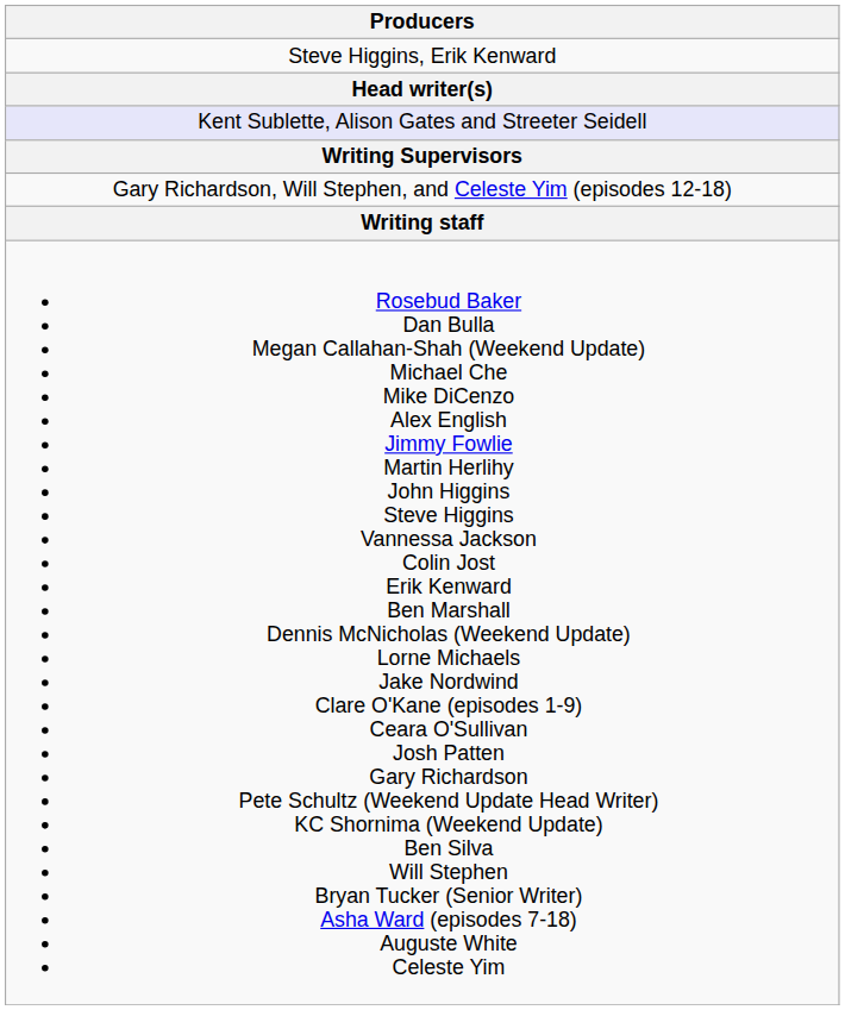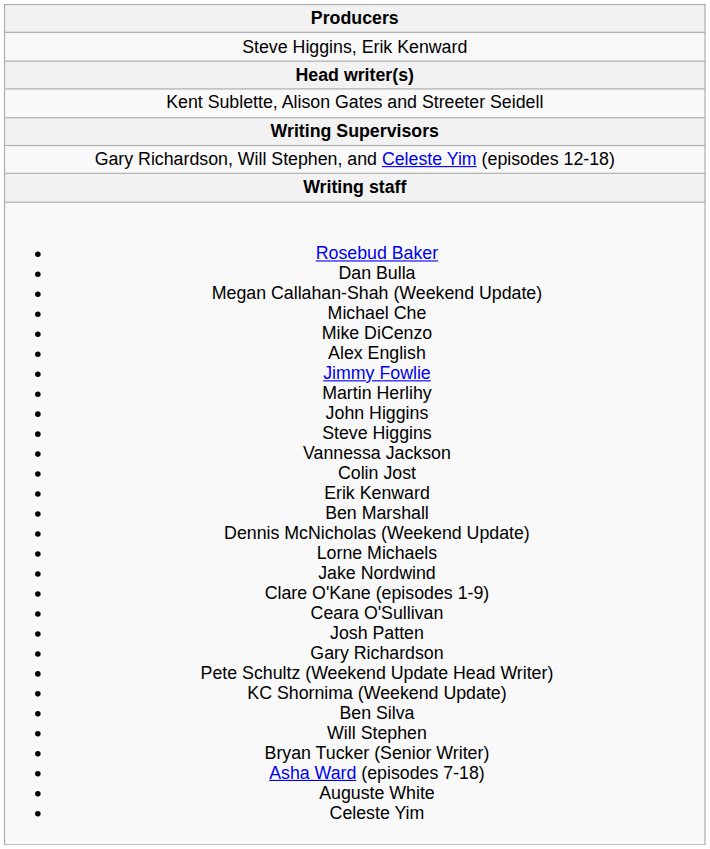row 4 | column 1: lavender background -> no background
